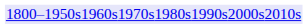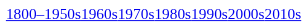row 1 | column 1: lavender background -> no background
